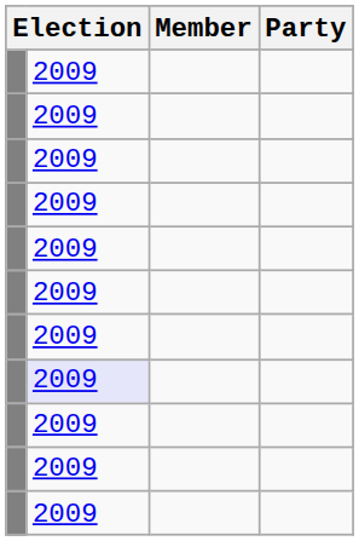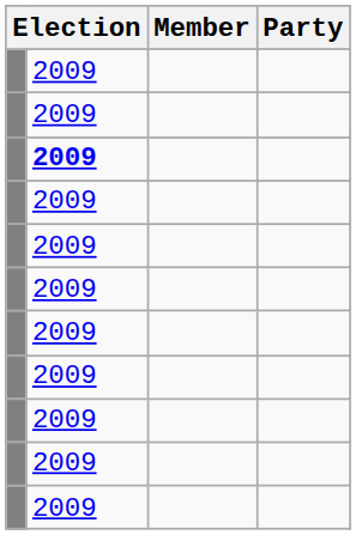row 4 | column 2: normal -> bold
row 9 | column 2: lavender background -> no background
